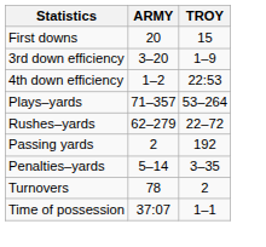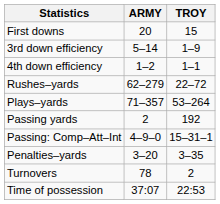3rd down efficiency | ARMY: 3–20 -> 5–14
4th down efficiency | TROY: 22:53 -> 1–1
rows swapped: Plays–yards <-> Rushes–yards
+ row: Passing: Comp–Att–Int | 4–9–0 | 15–31–1
Penalties–yards | ARMY: 5–14 -> 3–20
Time of possession | TROY: 1–1 -> 22:53
